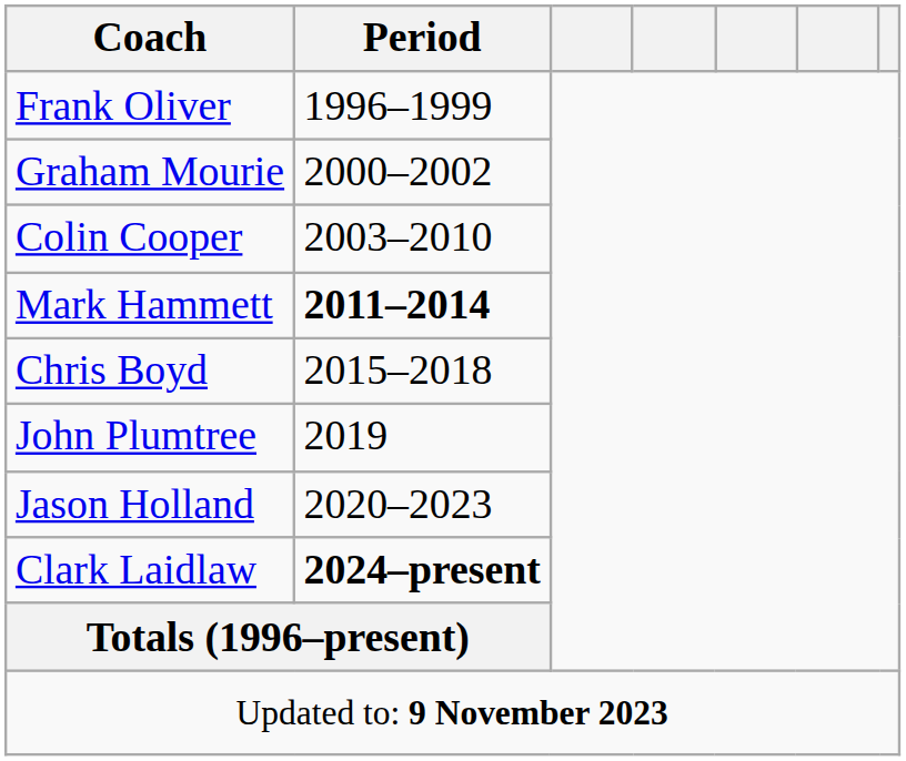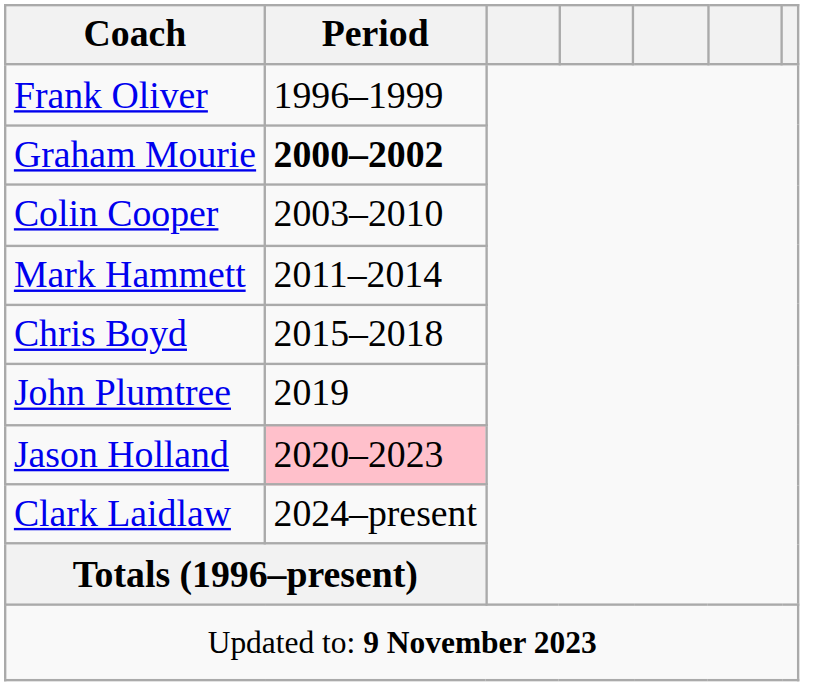Graham Mourie | Period: normal -> bold
Mark Hammett | Period: bold -> normal
Jason Holland | Period: no background -> pink background
Clark Laidlaw | Period: bold -> normal
